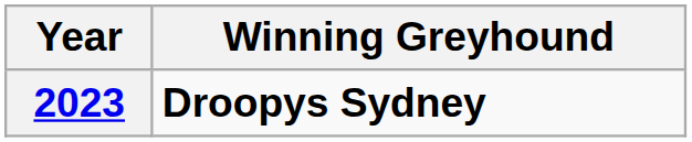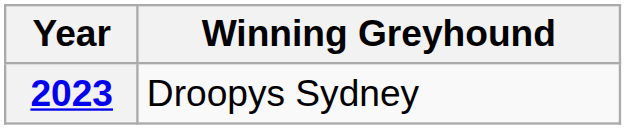2023 | Winning Greyhound: bold -> normal
